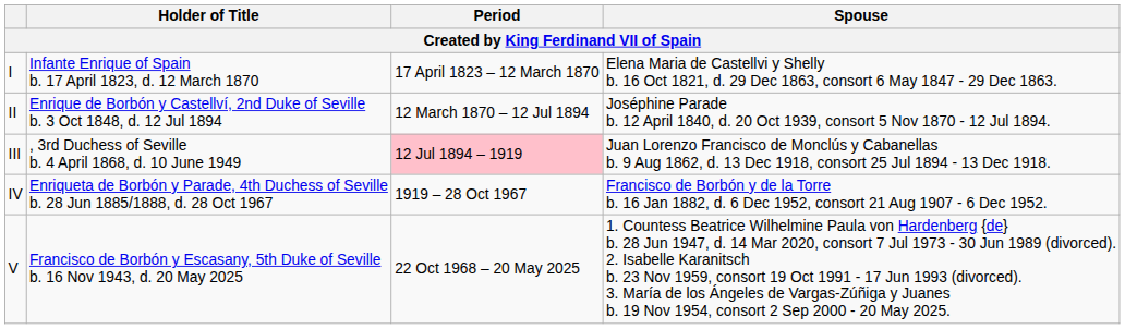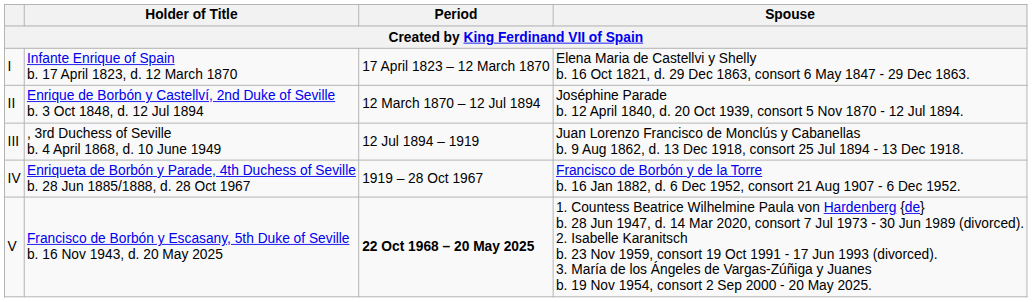III | Period: pink background -> no background
V | Period: normal -> bold
